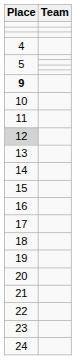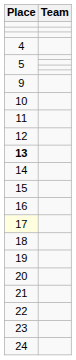row 10 | Place: bold -> normal
row 13 | Place: lightgrey background -> no background
row 14 | Place: normal -> bold
row 18 | Place: no background -> lightyellow background
